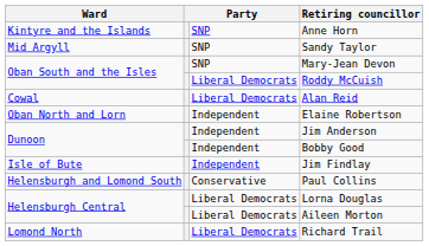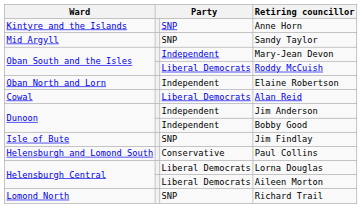Mary-Jean Devon | column 3: SNP -> Independent
rows swapped: Elaine Robertson <-> Alan Reid
Jim Findlay | column 3: Independent -> SNP
Richard Trail | column 3: Liberal Democrats -> SNP
